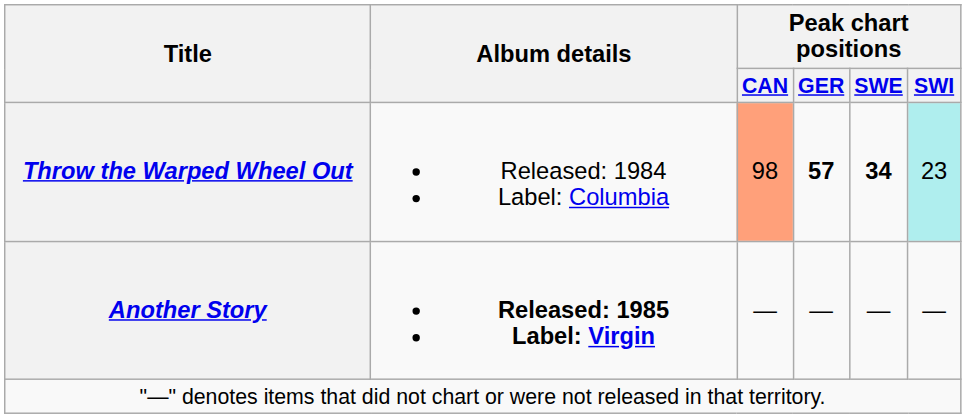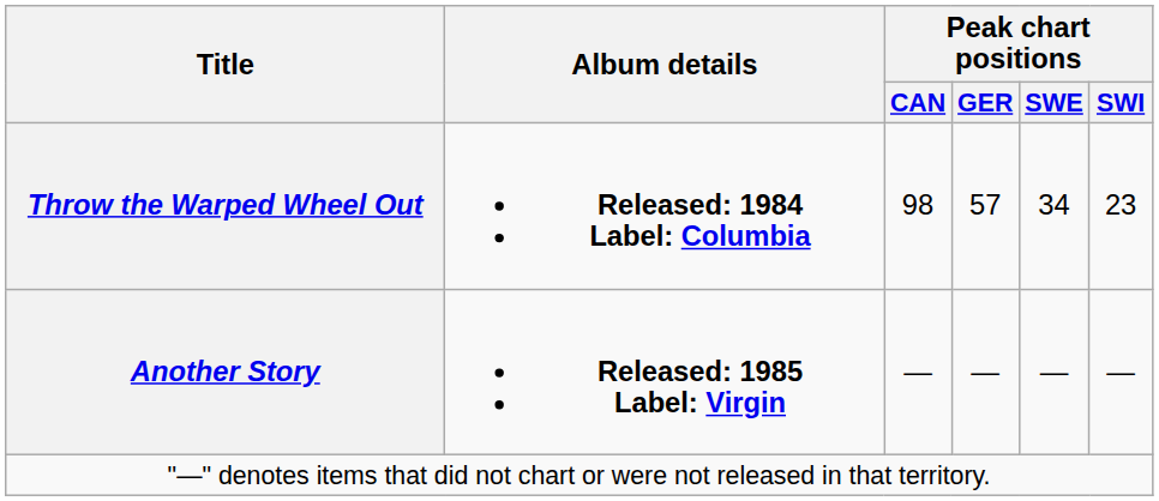Throw the Warped Wheel Out | Album details: normal -> bold
Throw the Warped Wheel Out | Peak chart positions / CAN: lightsalmon background -> no background
Throw the Warped Wheel Out | Peak chart positions / GER: bold -> normal
Throw the Warped Wheel Out | Peak chart positions / SWE: bold -> normal
Throw the Warped Wheel Out | Peak chart positions / SWI: paleturquoise background -> no background
